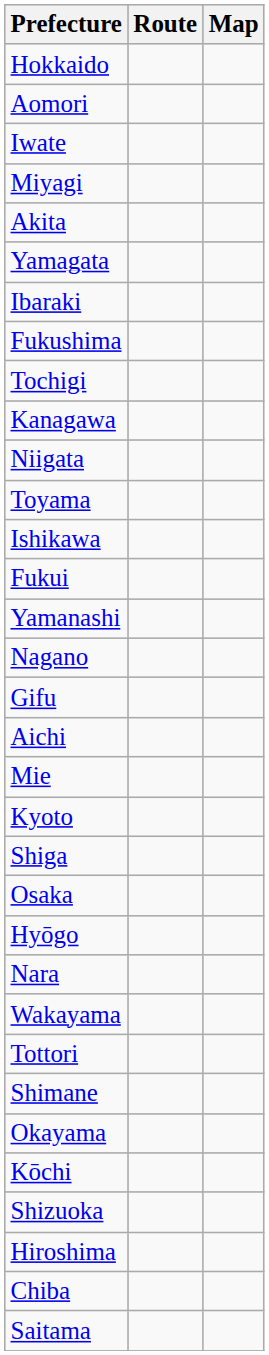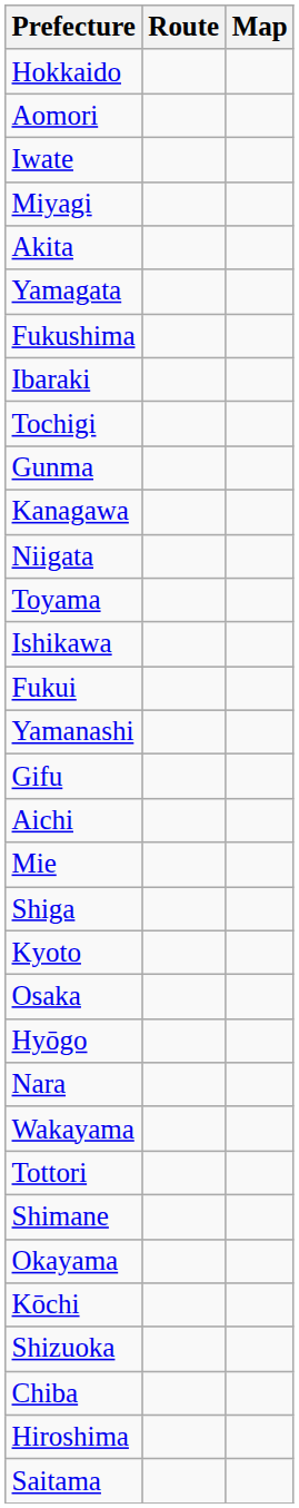rows swapped: Fukushima <-> Ibaraki
+ row: Gunma
- row: Nagano
rows swapped: Shiga <-> Kyoto
rows swapped: Hiroshima <-> Chiba
